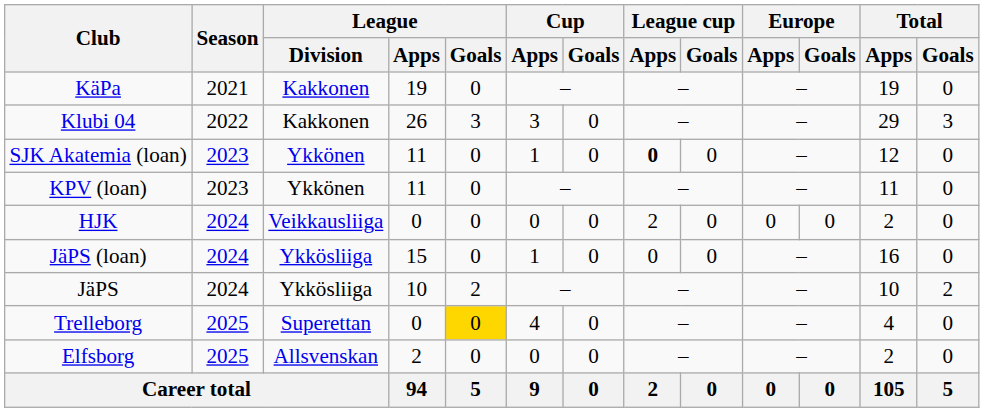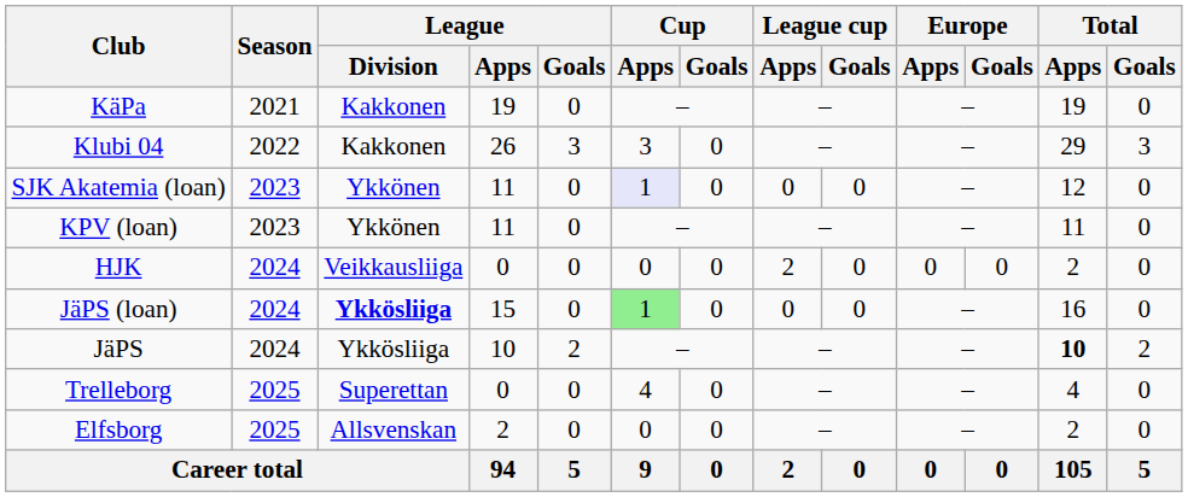SJK Akatemia (loan) | Cup / Apps: no background -> lavender background
SJK Akatemia (loan) | League cup / Apps: bold -> normal
JäPS (loan) | League / Division: normal -> bold
JäPS (loan) | Cup / Apps: no background -> lightgreen background
JäPS | Total / Apps: normal -> bold
Trelleborg | League / Goals: gold background -> no background
